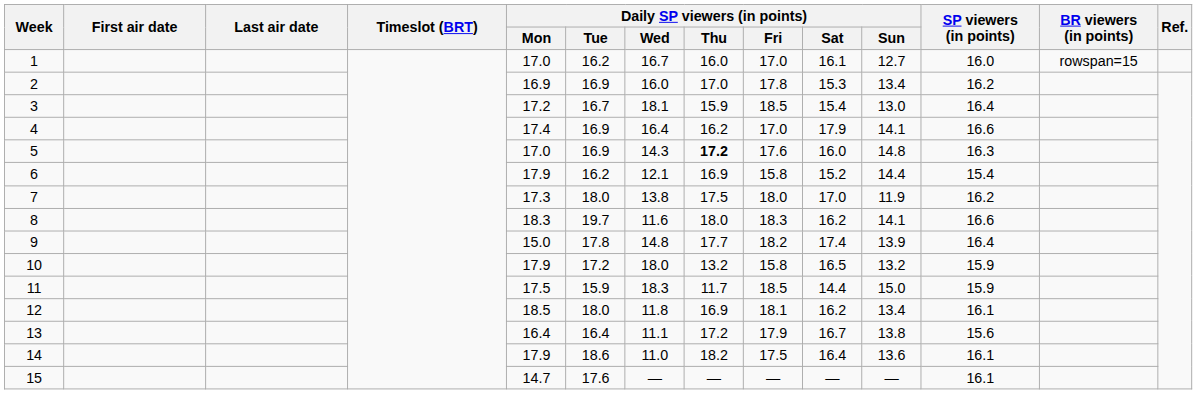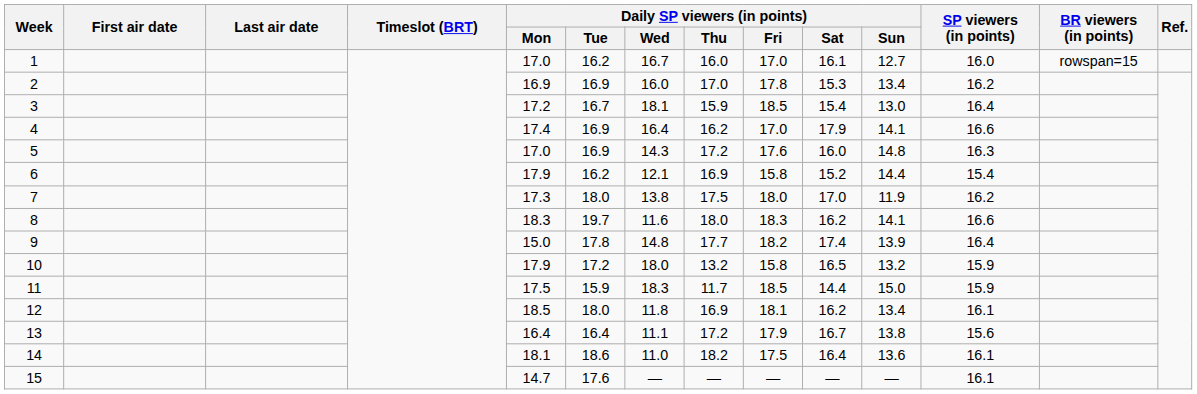5 | Daily SP viewers (in points) / Thu: bold -> normal
14 | Daily SP viewers (in points) / Mon: 17.9 -> 18.1
